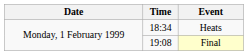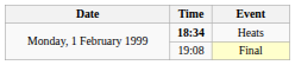Heats | Time: normal -> bold
